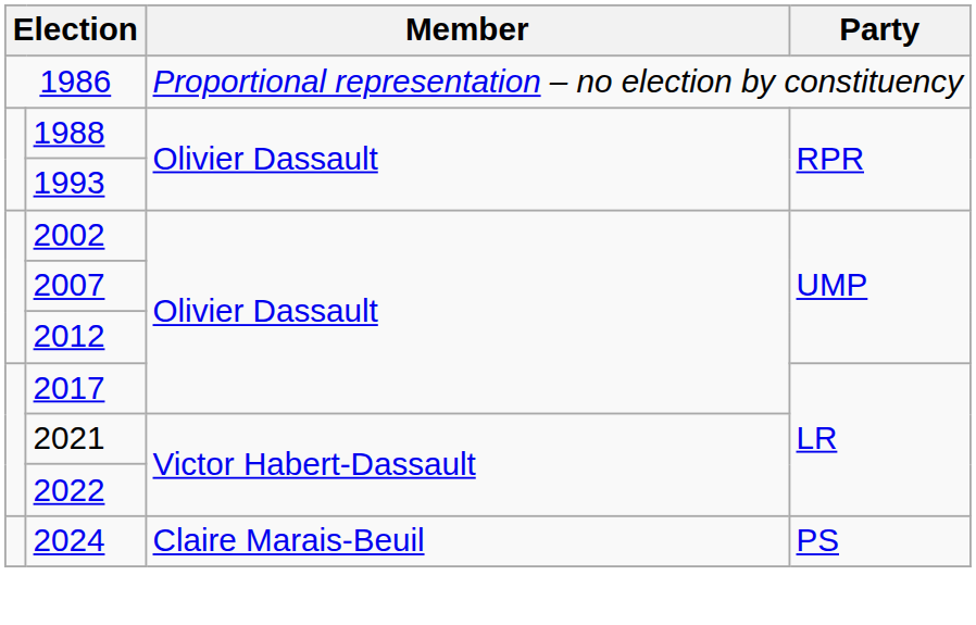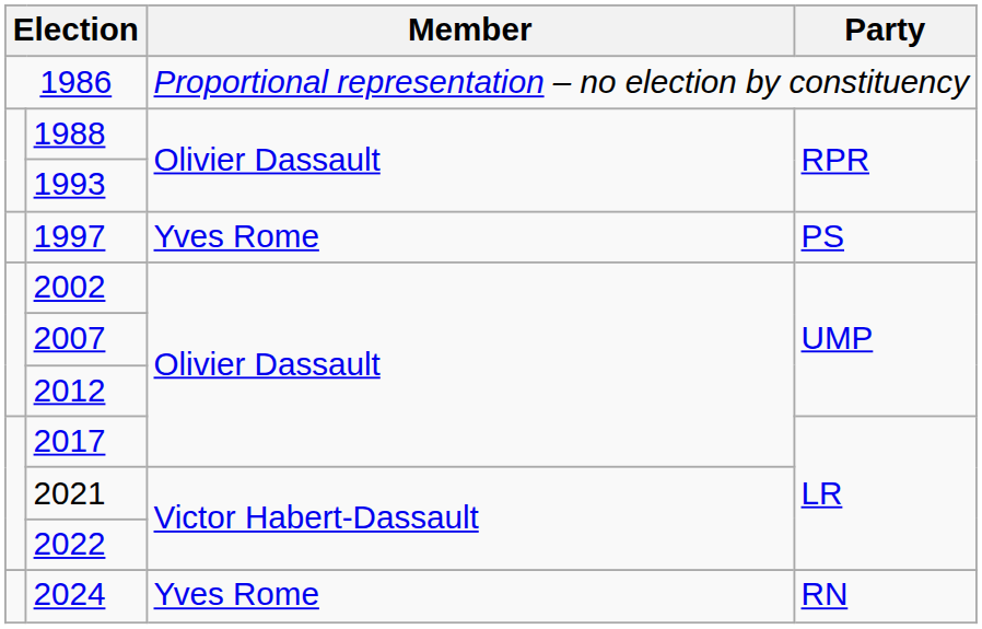+ row: 1997 | Yves Rome | PS
2024 | Member: Claire Marais-Beuil -> Yves Rome
2024 | Party: PS -> RN
